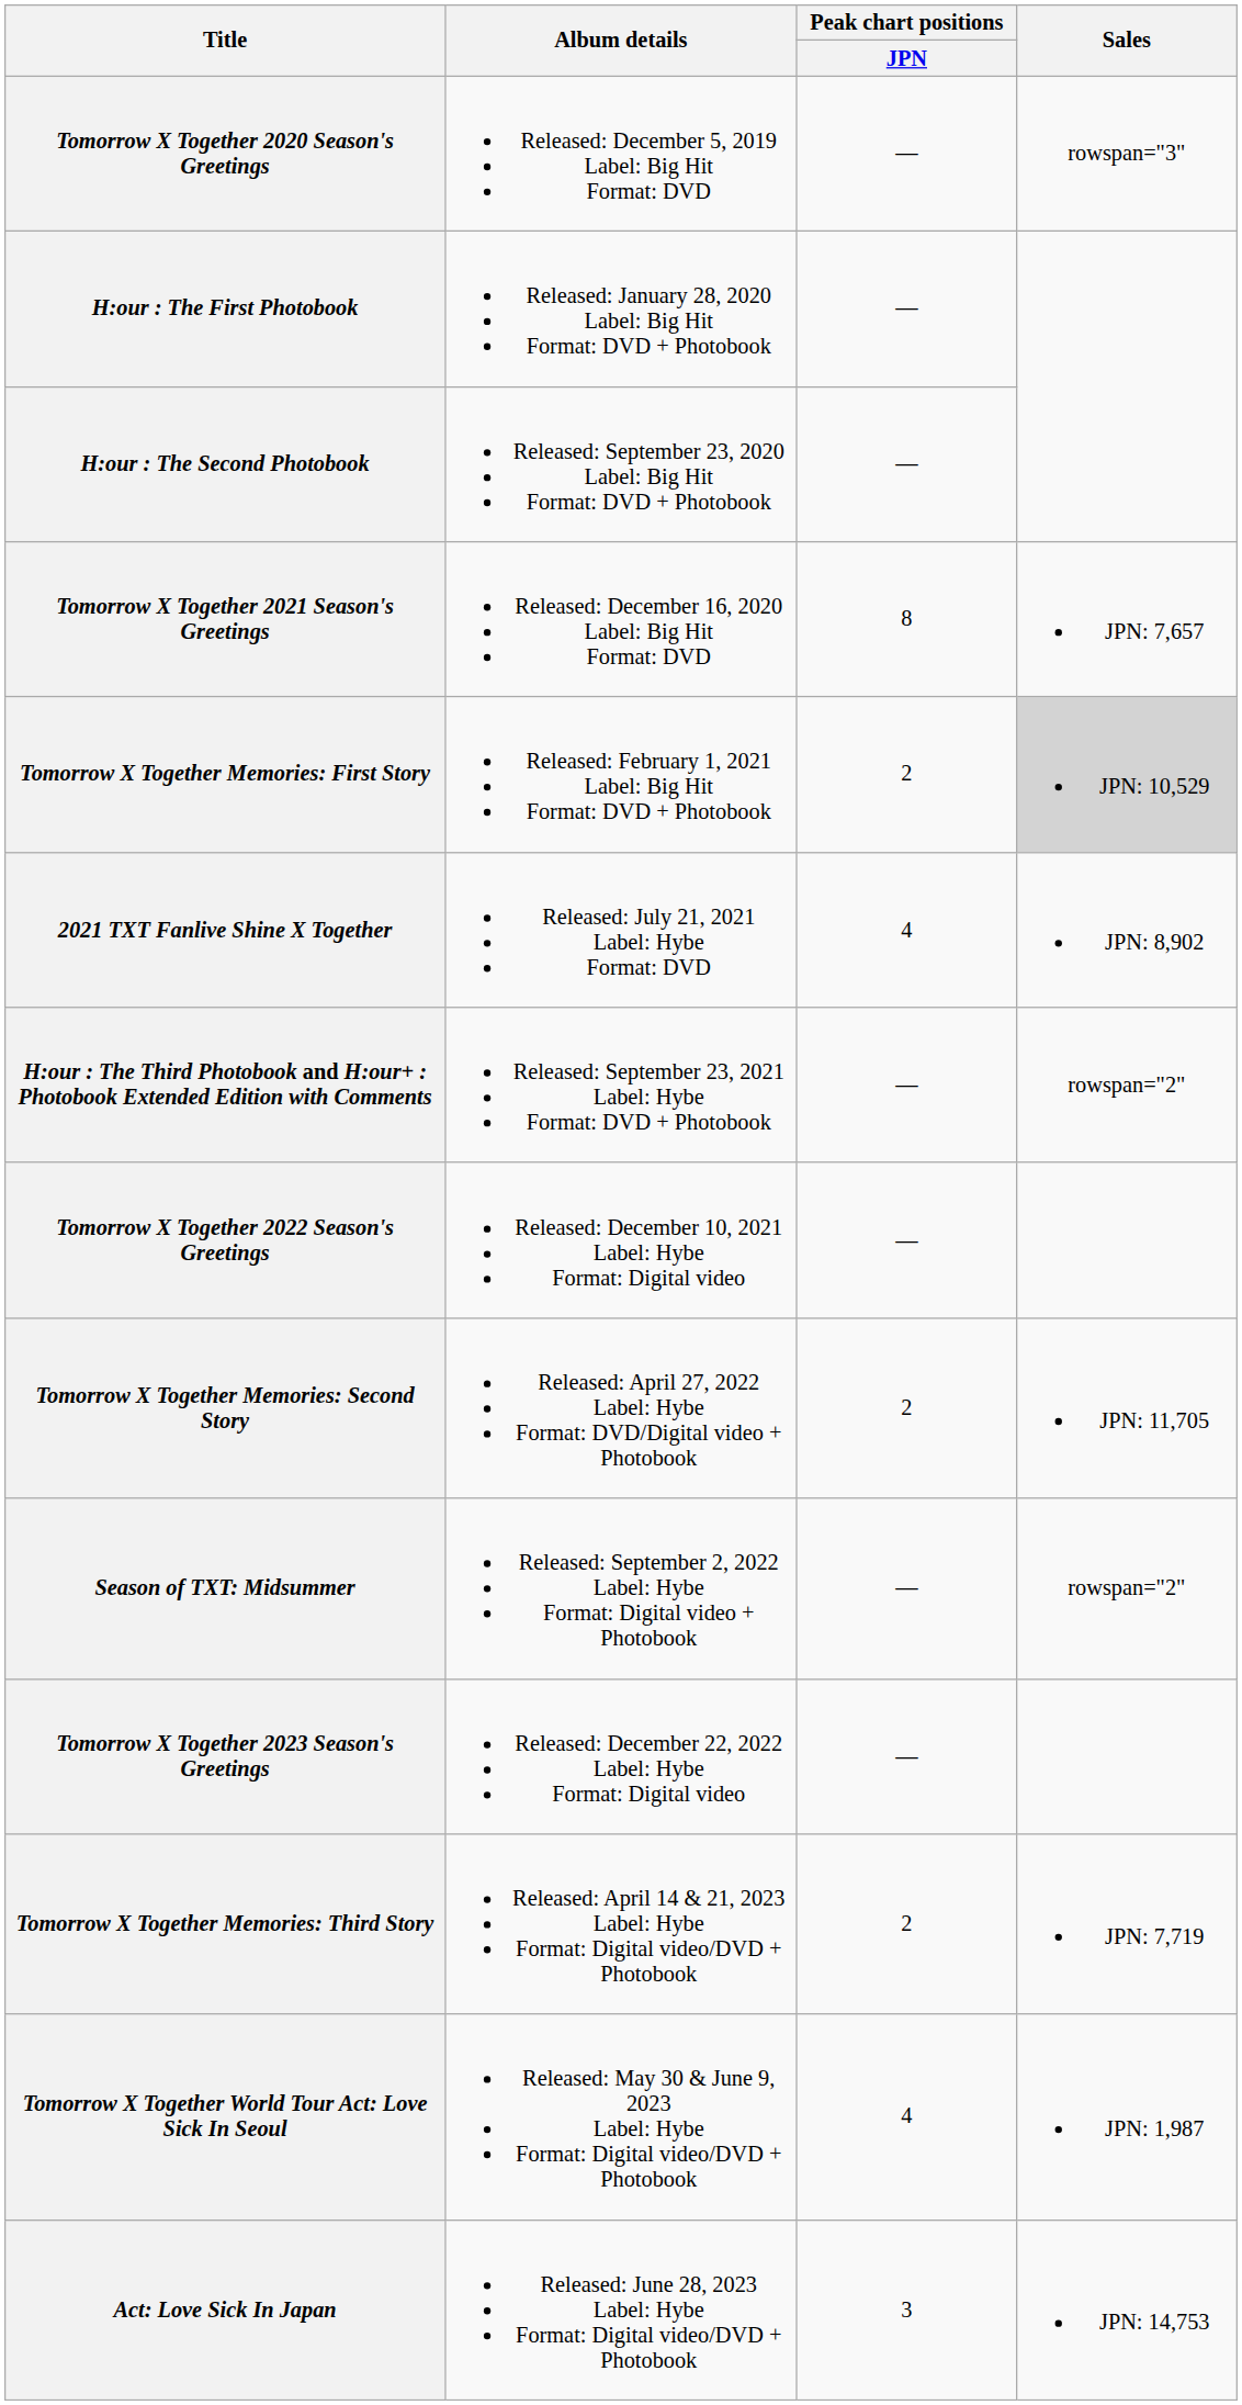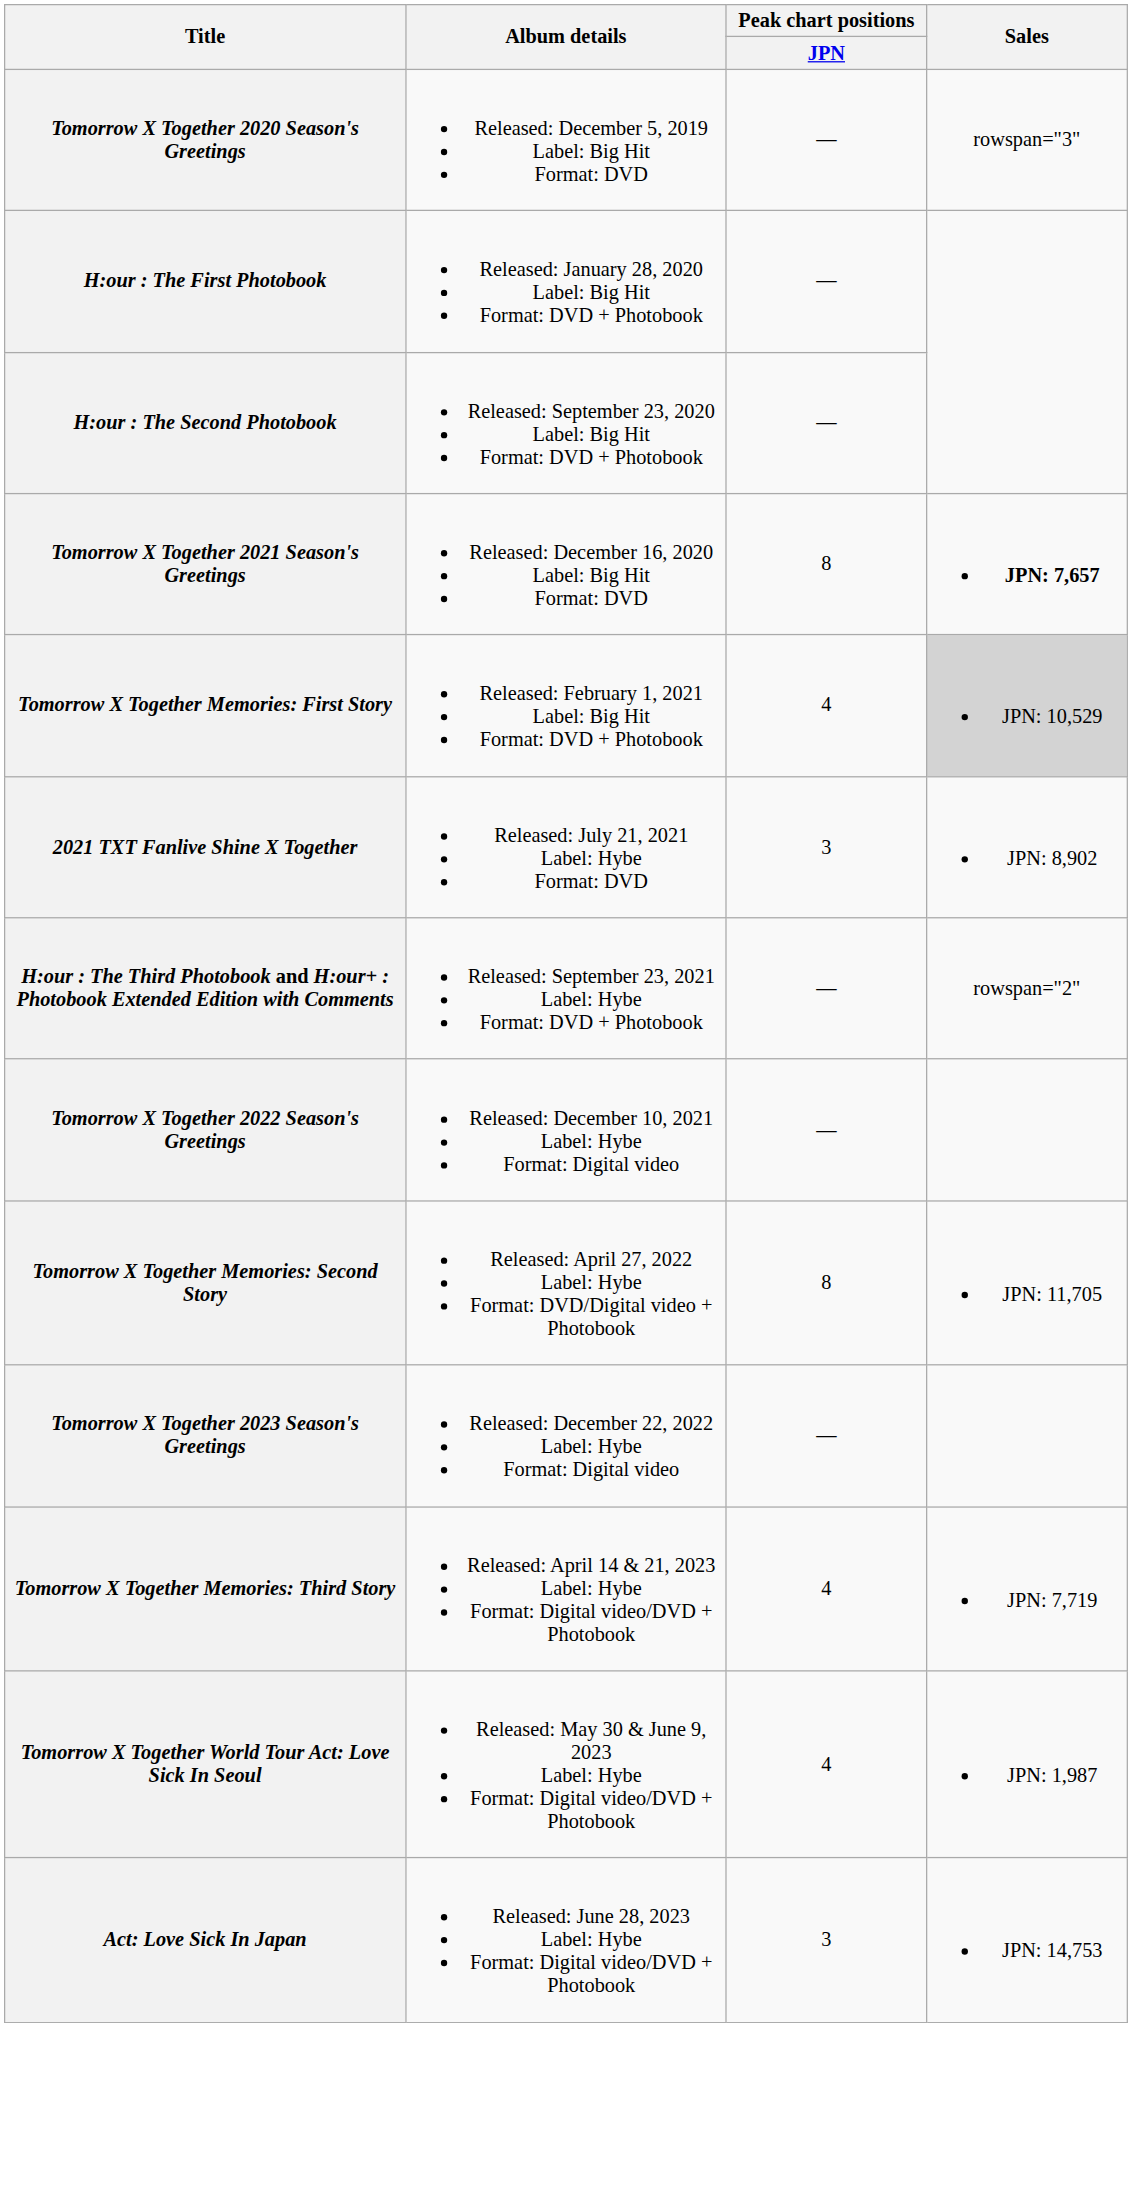Tomorrow X Together 2021 Season's Greetings | Sales: normal -> bold
Tomorrow X Together Memories: First Story | Peak chart positions / JPN: 2 -> 4
2021 TXT Fanlive Shine X Together | Peak chart positions / JPN: 4 -> 3
Tomorrow X Together Memories: Second Story | Peak chart positions / JPN: 2 -> 8
- row: Season of TXT: Midsummer | Released: September 2, 2022 Label: Hybe Format: Digital video + Photobook | — | rowspan="2"
Tomorrow X Together Memories: Third Story | Peak chart positions / JPN: 2 -> 4
